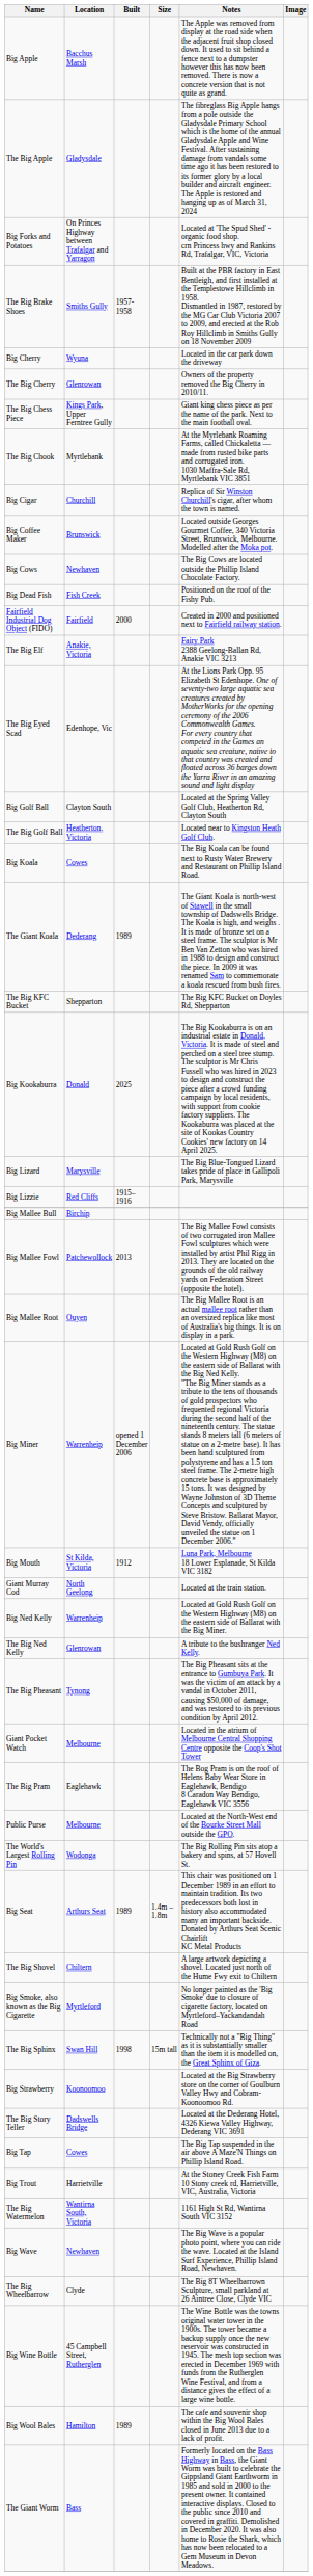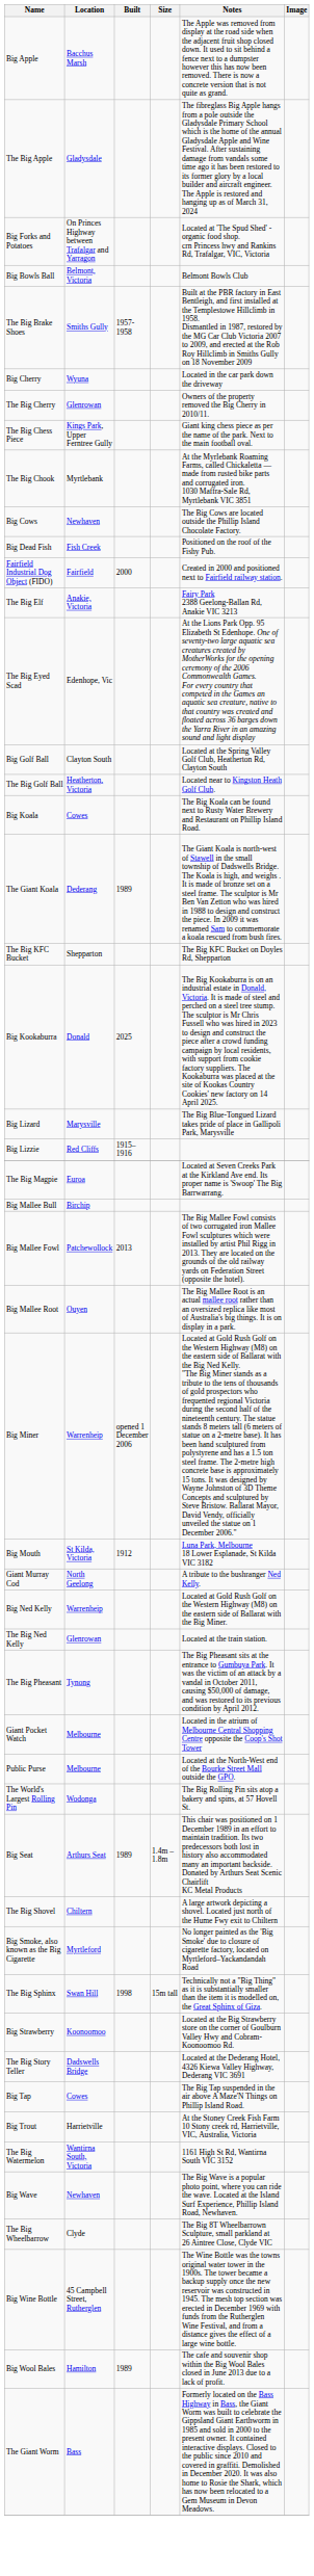+ row: Big Bowls Ball | Belmont, Victoria | Belmont Bowls Club
- row: Big Cigar | Churchill | Replica of Sir Winston Churchill's cigar, after whom the town is named.
- row: Big Coffee Maker | Brunswick | Located outside Georges Gourmet Coffee, 340 Victoria Street, Brunswick, Melbourne. Modelled after the Moka pot.
+ row: The Big Magpie | Euroa | Located at Seven Creeks Park at the Kirkland Ave end. Its proper name is 'Swoop' The Big Barrwarrang.
Giant Murray Cod | Notes: Located at the train station. -> A tribute to the bushranger Ned Kelly.
The Big Ned Kelly | Notes: A tribute to the bushranger Ned Kelly. -> Located at the train station.
- row: The Big Pram | Eaglehawk | The Bog Pram is on the roof of Helens Baby Wear Store in Eaglehawk, Bendigo 8 Caradon Way Bendigo, Eaglehawk VIC 3556
